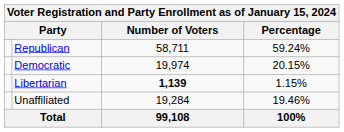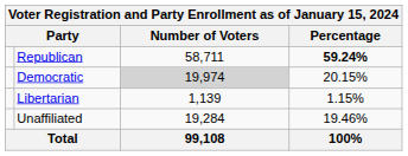Republican | Percentage: normal -> bold
Democratic | Number of Voters: no background -> lightgrey background
Libertarian | Number of Voters: bold -> normal
